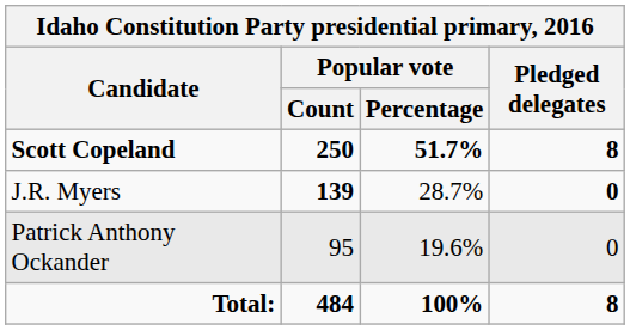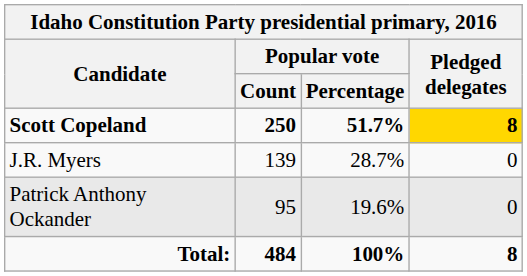Scott Copeland | Pledged delegates: no background -> gold background
J.R. Myers | Popular vote / Count: bold -> normal
J.R. Myers | Pledged delegates: bold -> normal
